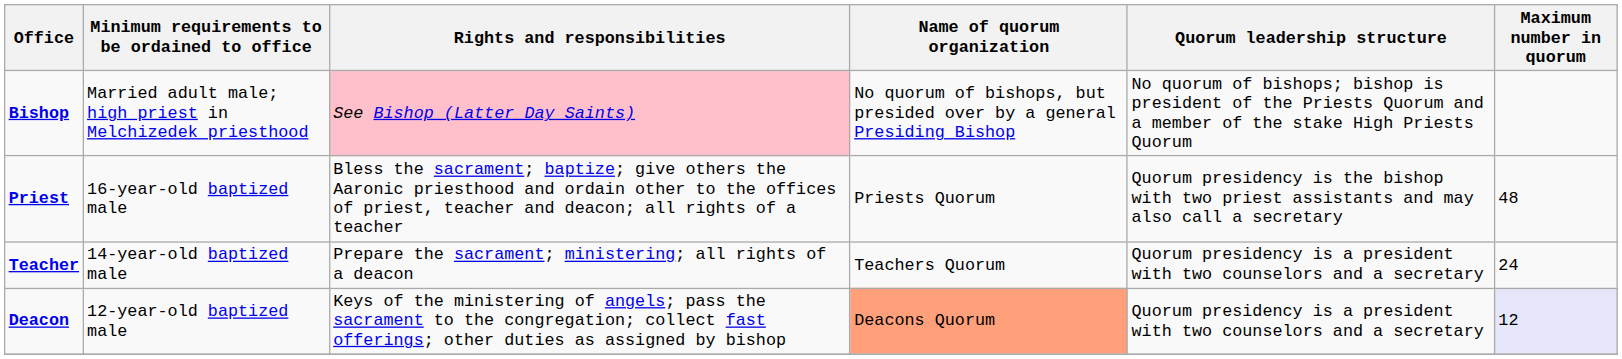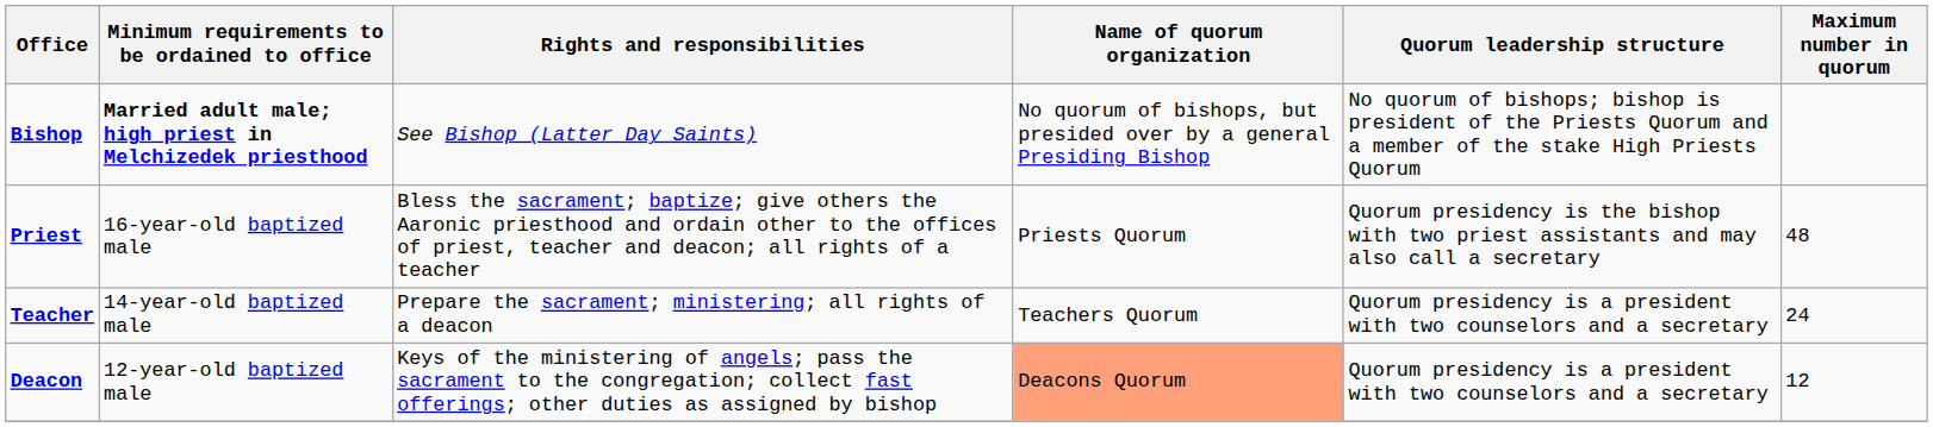Bishop | Minimum requirements to be ordained to office: normal -> bold
Bishop | Rights and responsibilities: pink background -> no background
Deacon | Maximum number in quorum: lavender background -> no background
